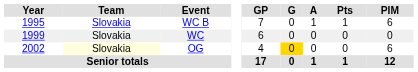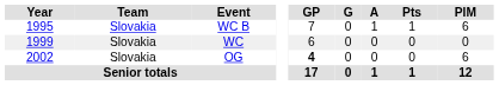OG | Team: lightyellow background -> no background
OG | GP: normal -> bold
OG | G: gold background -> no background
